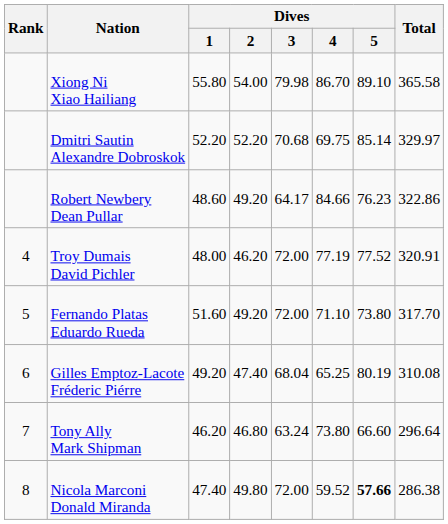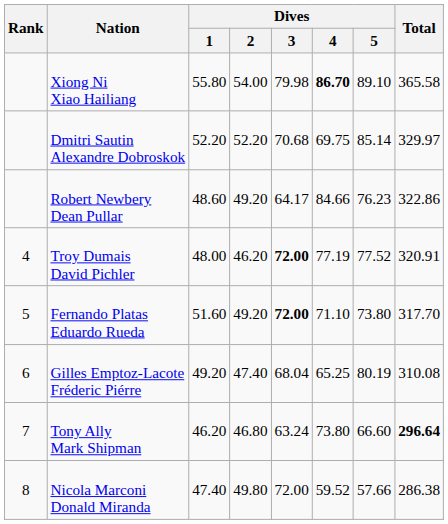Xiong Ni Xiao Hailiang | Dives / 4: normal -> bold
Troy Dumais David Pichler | Dives / 3: normal -> bold
Fernando Platas Eduardo Rueda | Dives / 3: normal -> bold
Tony Ally Mark Shipman | Total: normal -> bold
Nicola Marconi Donald Miranda | Dives / 5: bold -> normal
